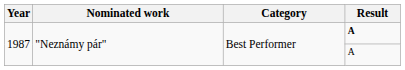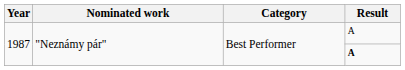row 2 | Result: bold -> normal
row 3 | Result: normal -> bold
